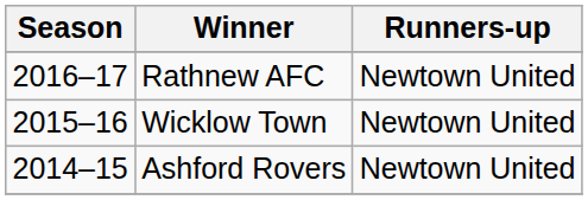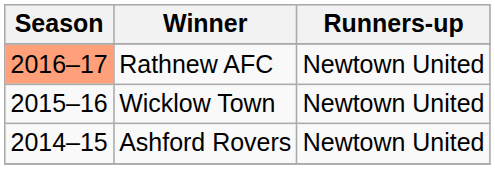Rathnew AFC | Season: no background -> lightsalmon background
